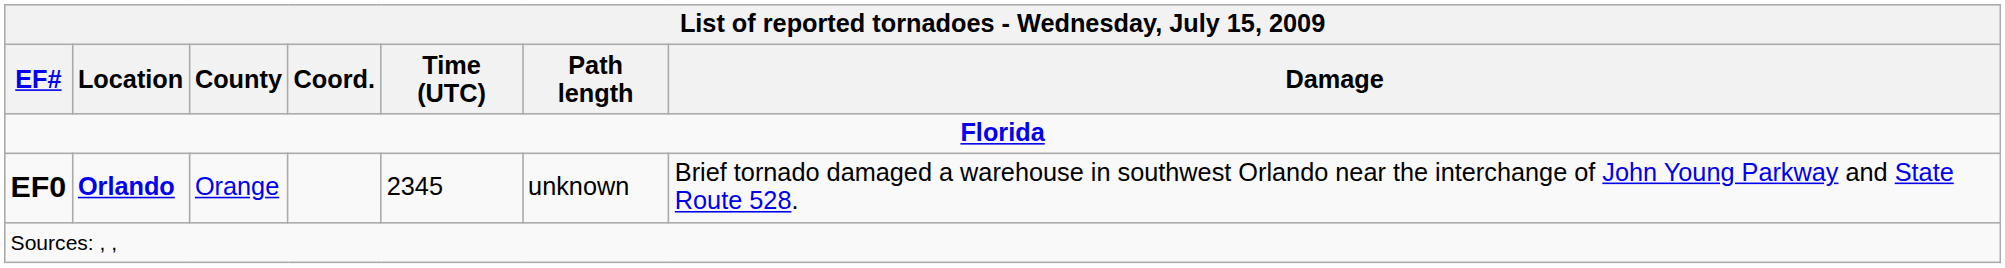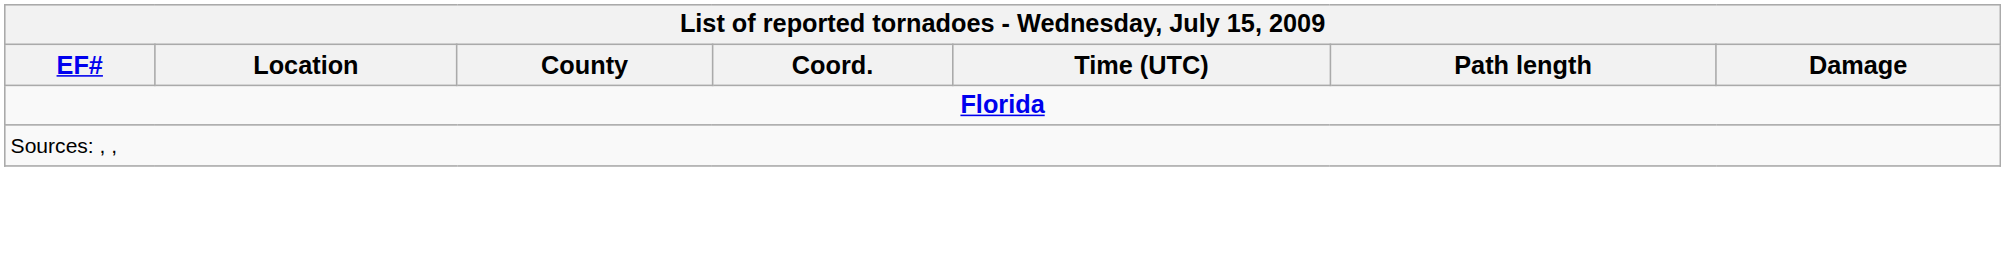- row: EF0 | Orlando | Orange | 2345 | unknown | Brief tornado damaged a warehouse in southwest Orlando near the interchange of John Young Parkway and State Route 528.
